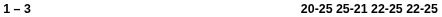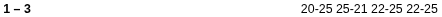row 1 | column 2: bold -> normal
